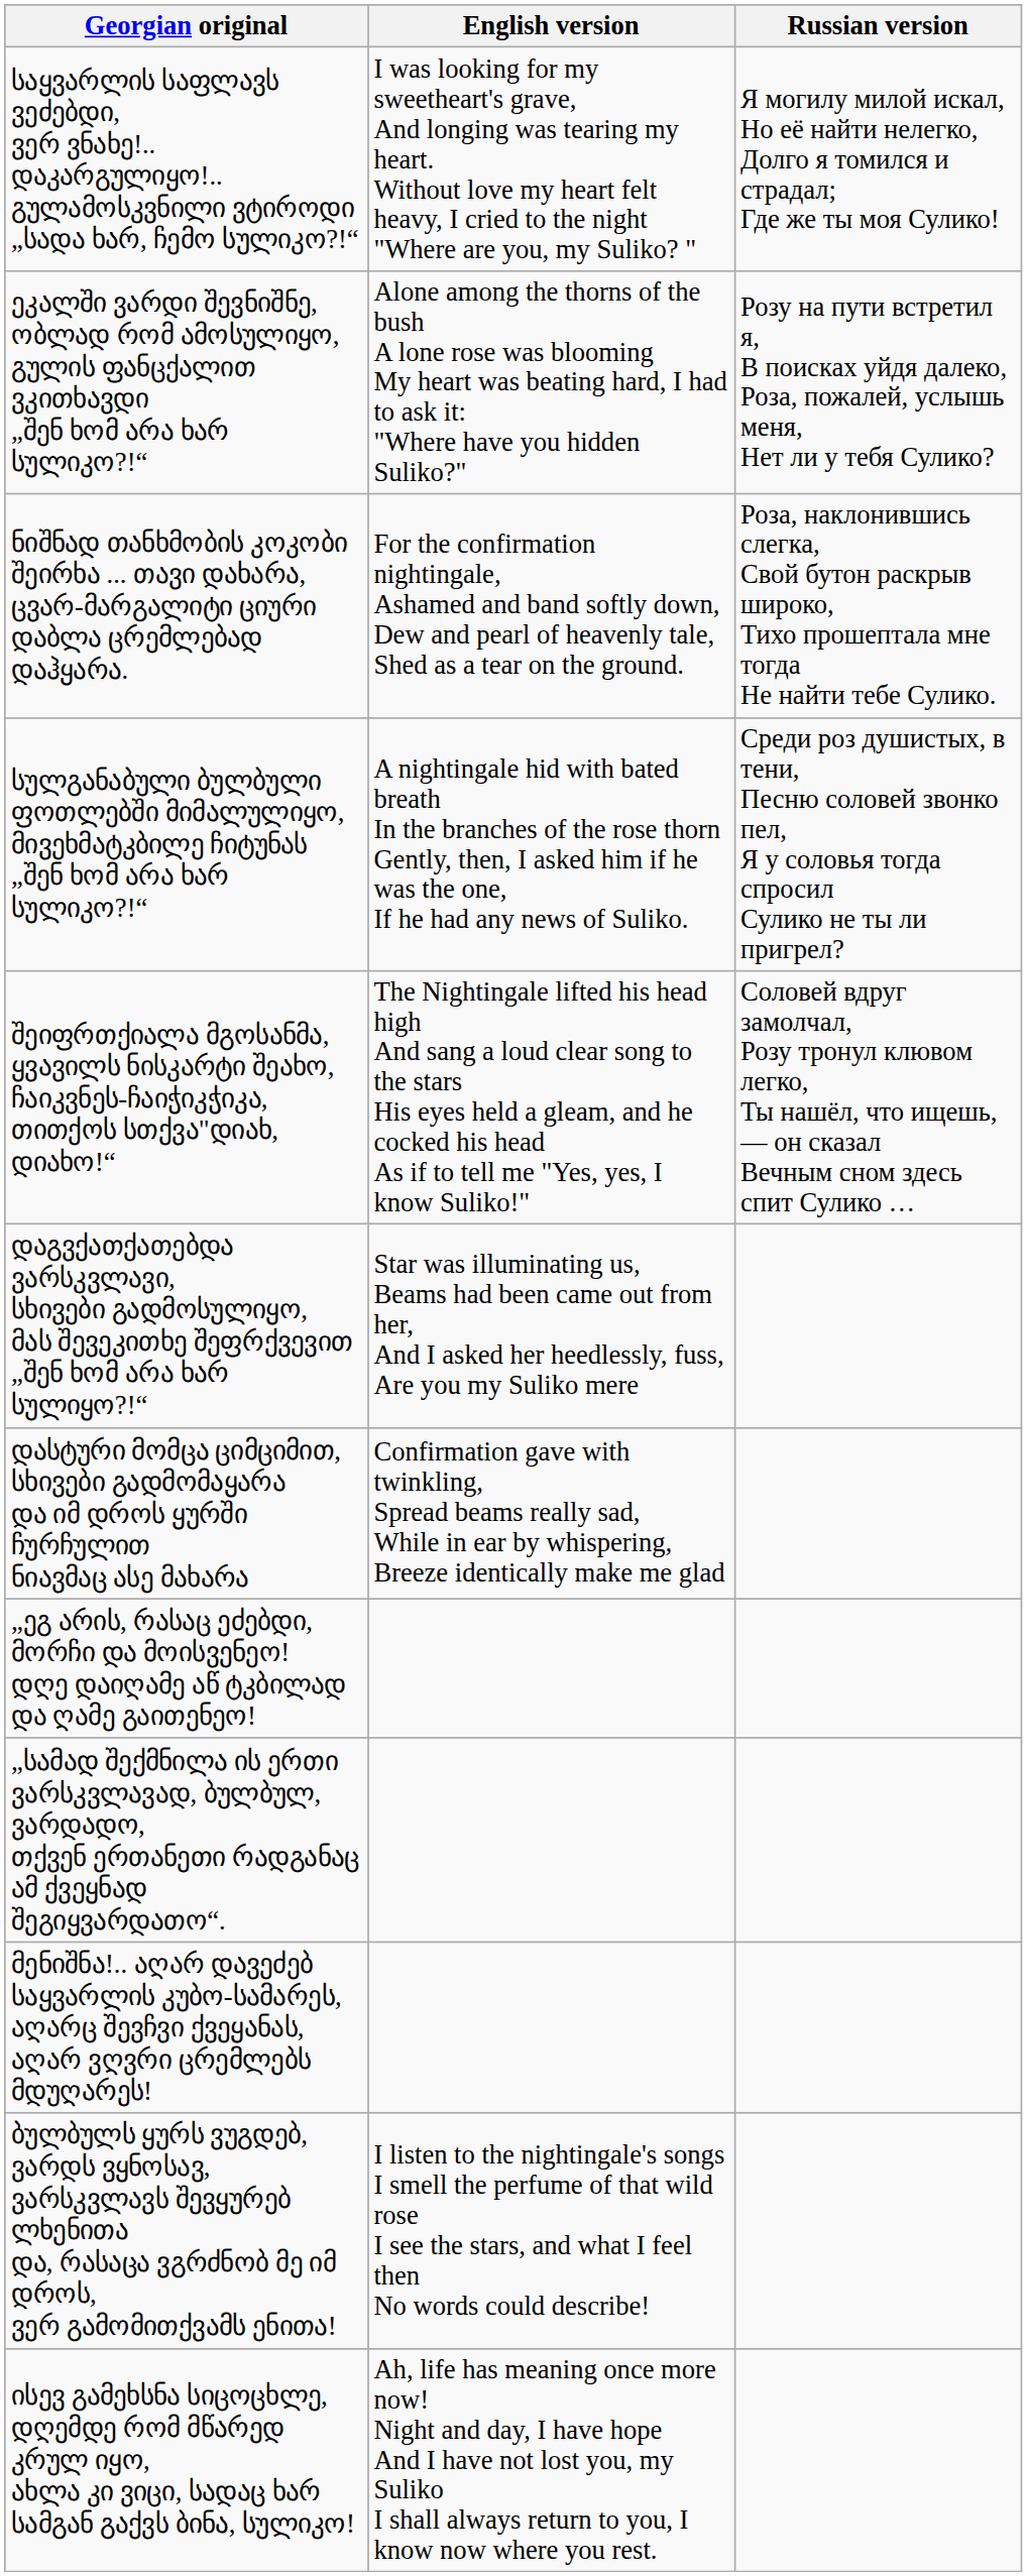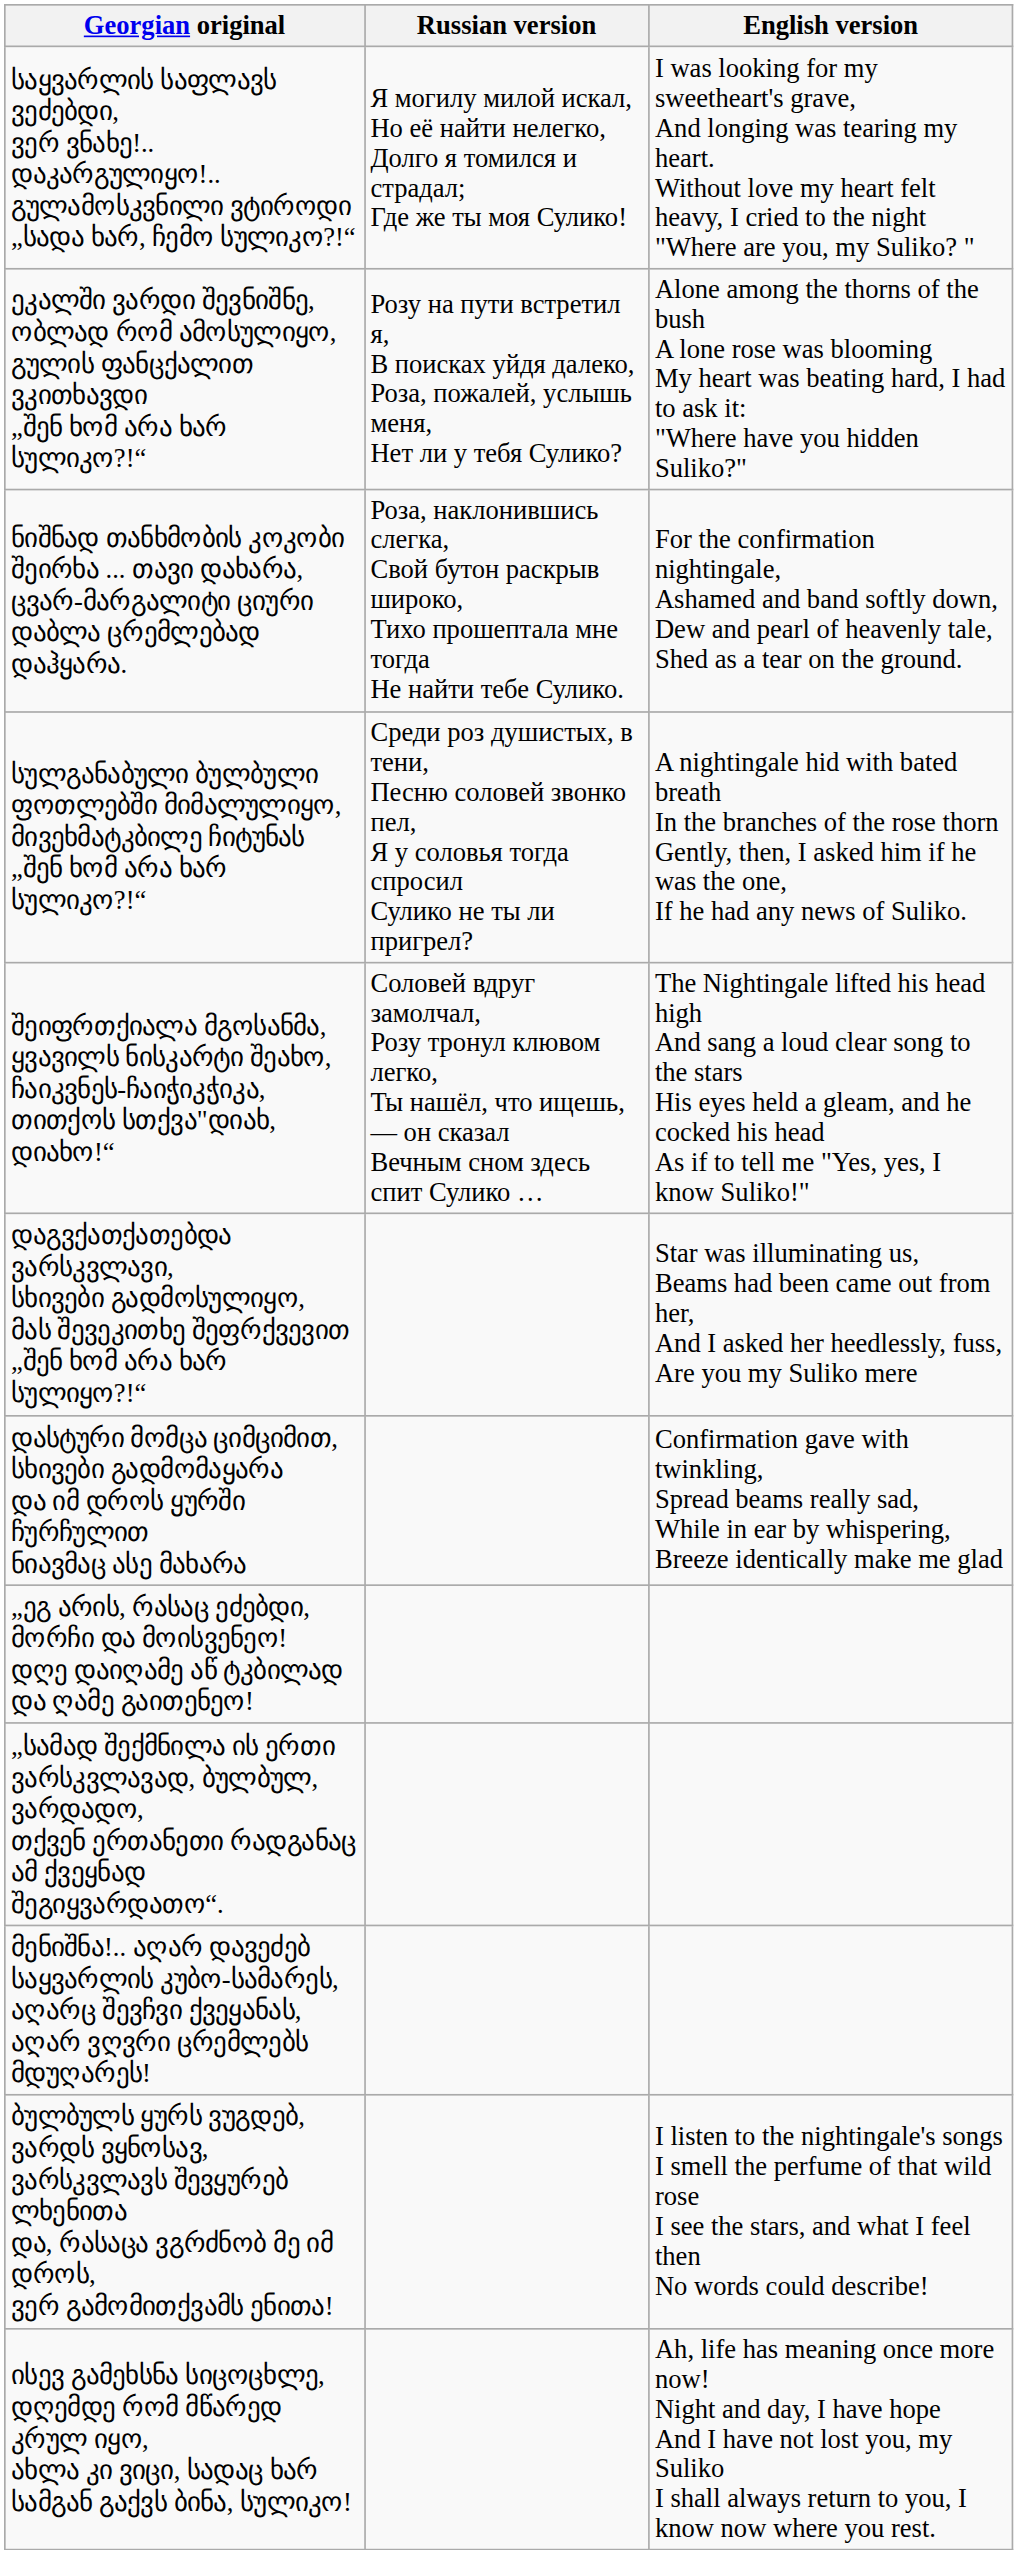columns swapped: English version <-> Russian version
